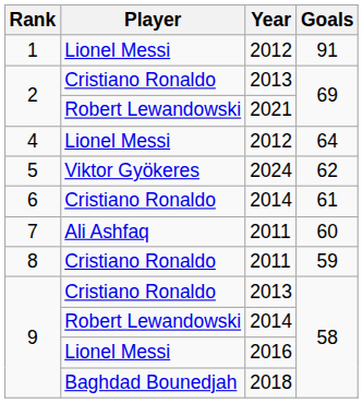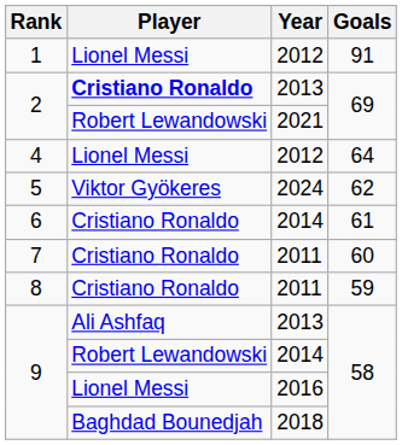2 / 2013 | Player: normal -> bold
7 | Player: Ali Ashfaq -> Cristiano Ronaldo
9 / 2013 | Player: Cristiano Ronaldo -> Ali Ashfaq
